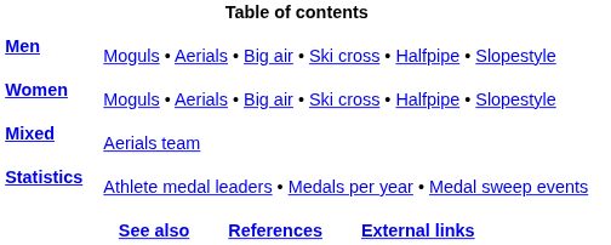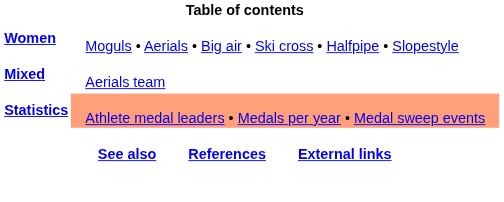- row: Men | Moguls • Aerials • Big air • Ski cross • Halfpipe • Slopestyle
Statistics | column 2: no background -> lightsalmon background
